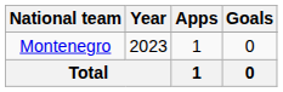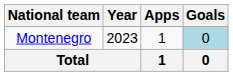2023 | Goals: no background -> lightblue background
